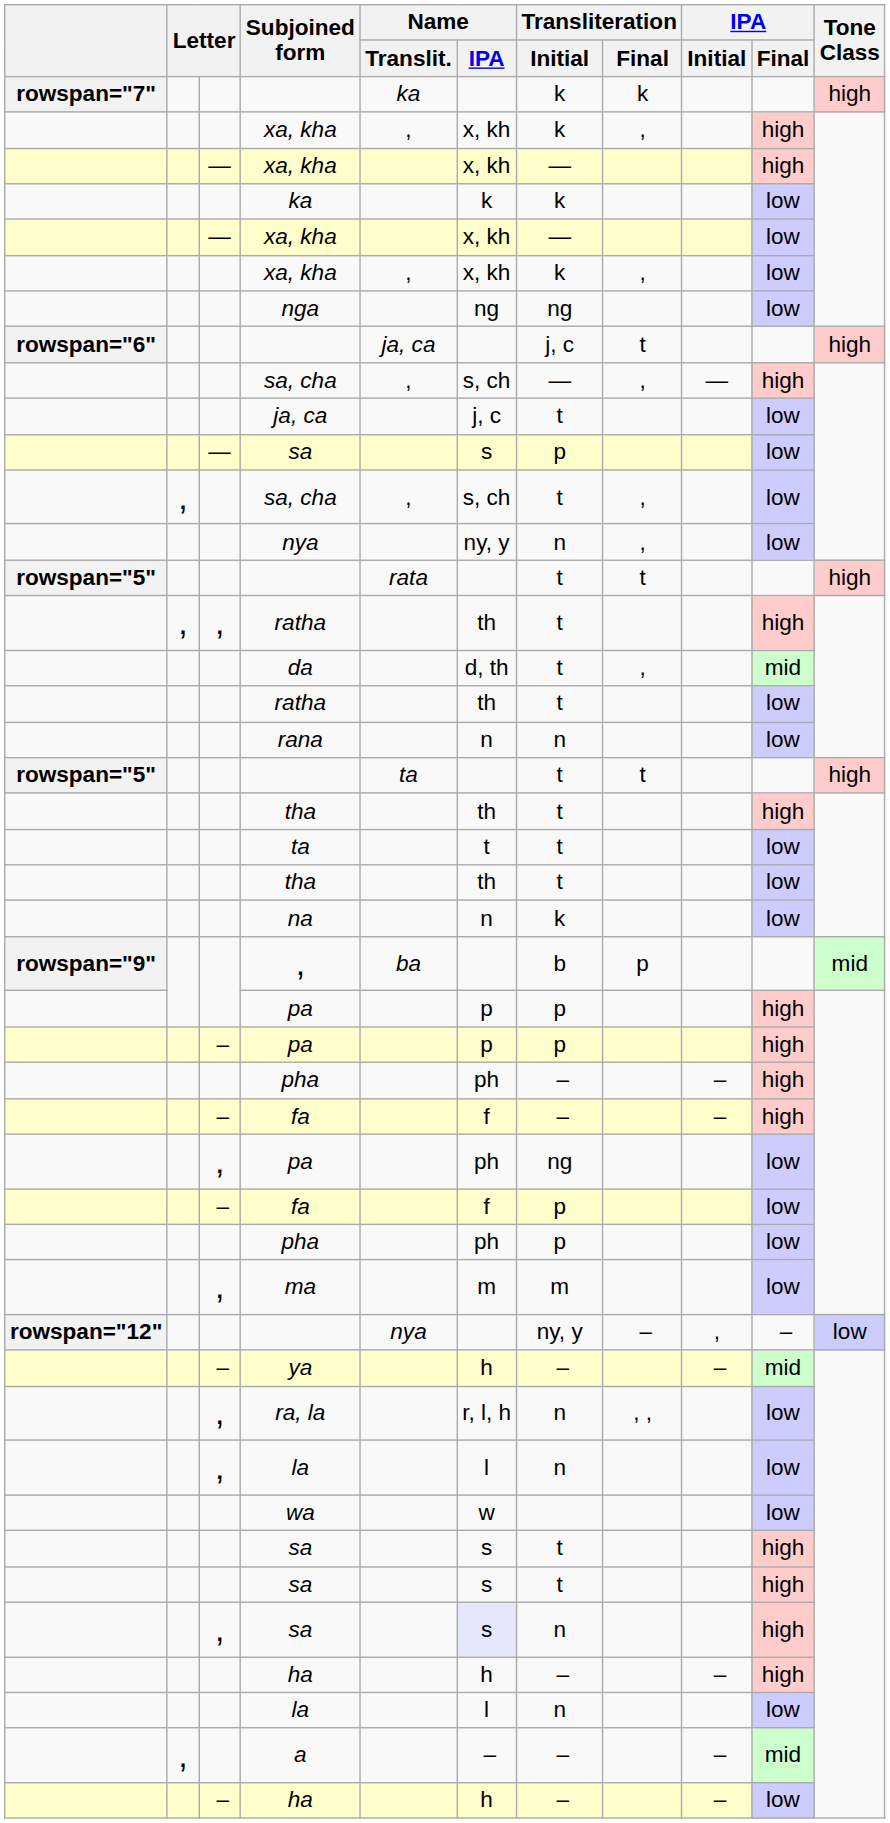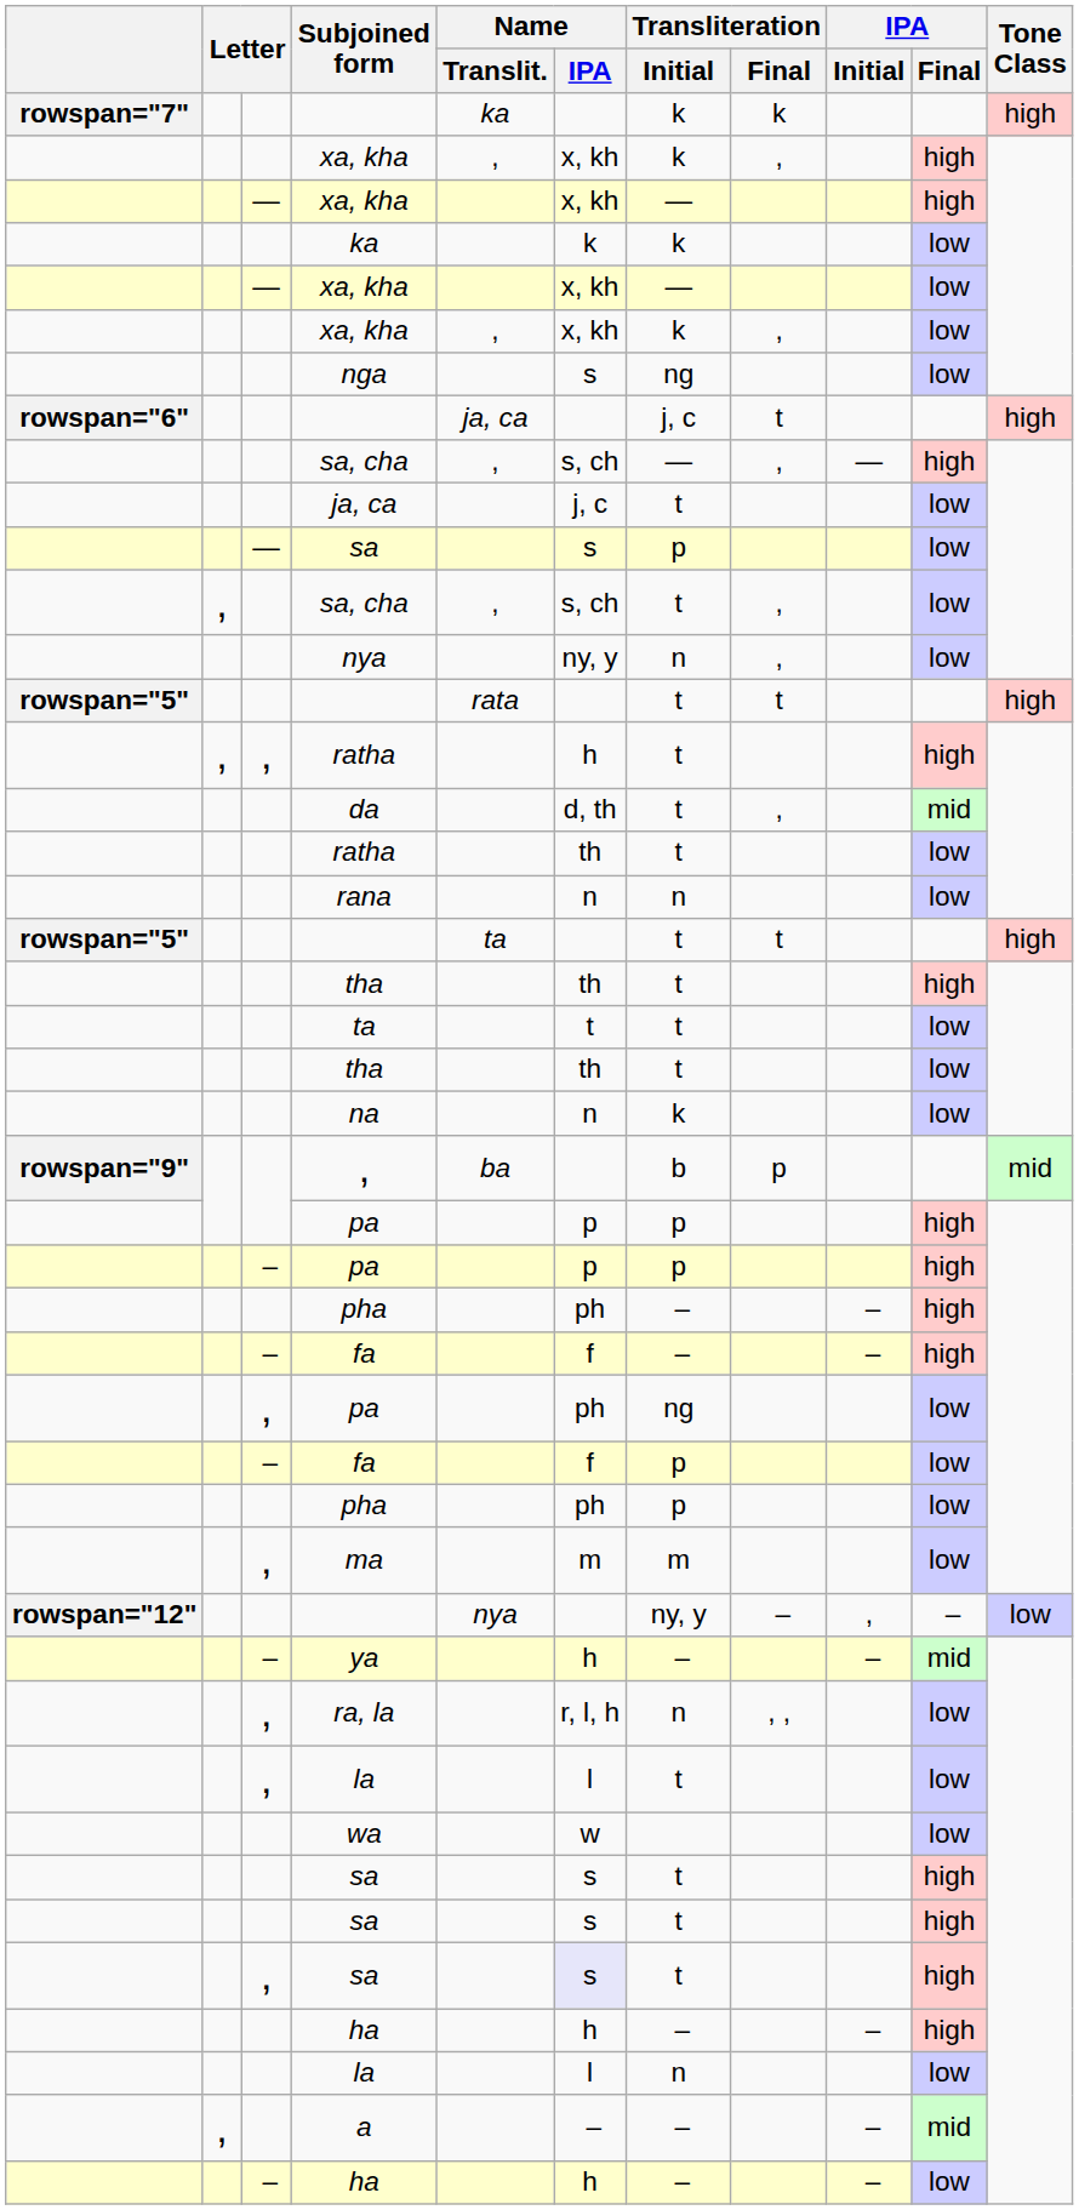nga | Name / IPA: ng -> s
, / ratha | Name / IPA: th -> h
, / la | Transliteration / Initial: n -> t
, / sa | Transliteration / Initial: n -> t
